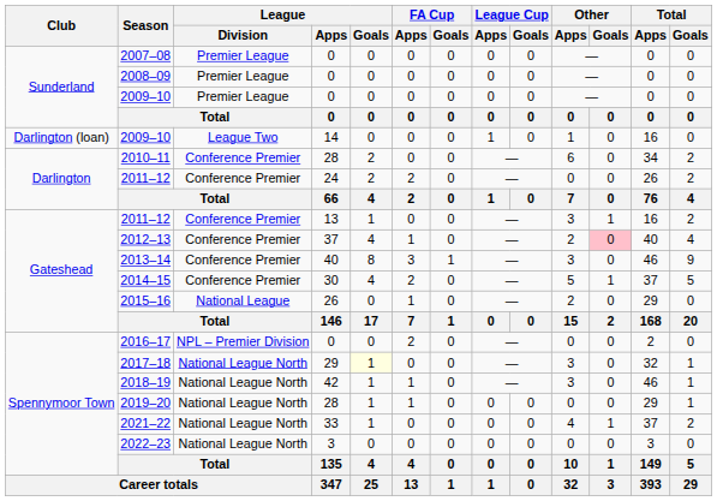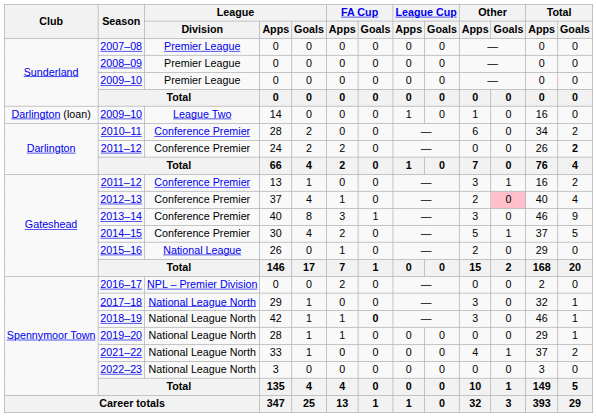2011–12 / 24 | Total / Goals: normal -> bold
2017–18 | League / Goals: lightyellow background -> no background
2018–19 | FA Cup / Goals: normal -> bold
